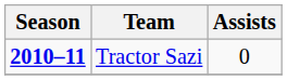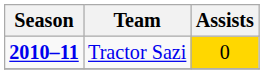Tractor Sazi | Assists: no background -> gold background
